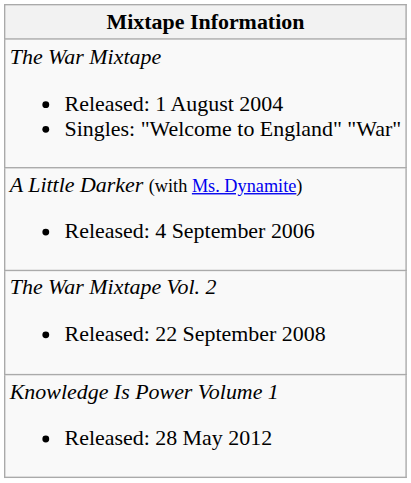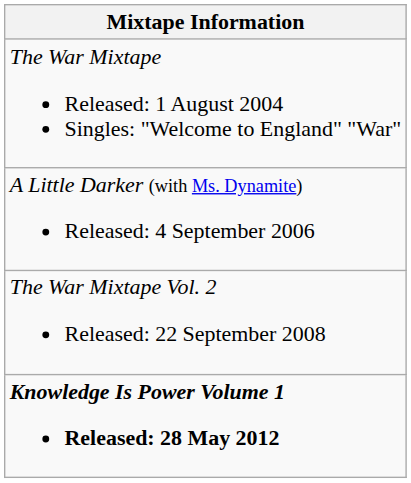row 5 | column 1: normal -> bold
